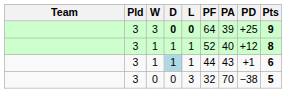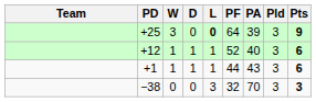columns swapped: Pld <-> PD
row 2 | D: bold -> normal
row 3 | Pts: 8 -> 6
row 4 | D: lightblue background -> no background
row 5 | Pts: 5 -> 3
